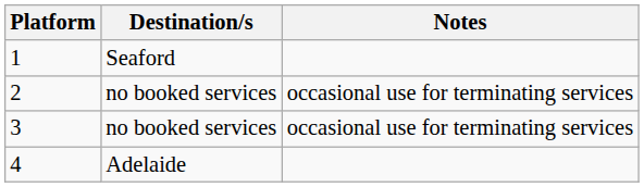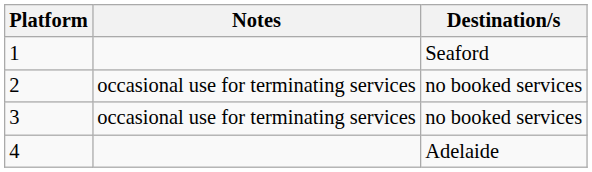columns swapped: Destination/s <-> Notes
